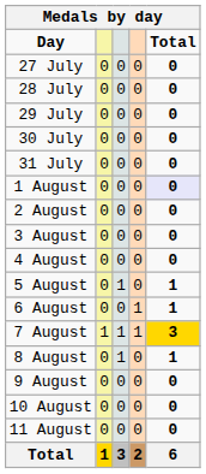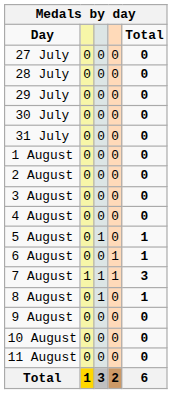1 August | Total: lavender background -> no background
7 August | Total: gold background -> no background
